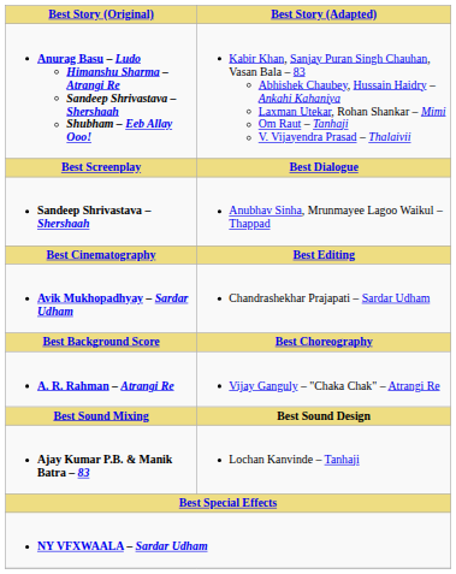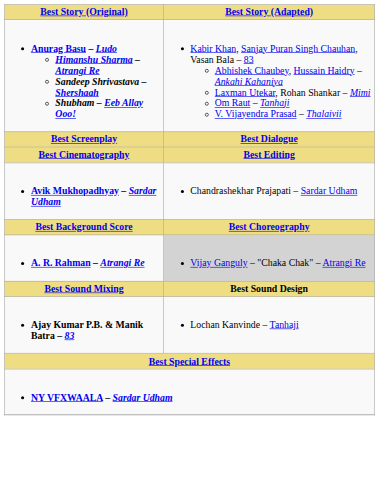- row: Sandeep Shrivastava – Shershaah | Anubhav Sinha, Mrunmayee Lagoo Waikul – Thappad
A. R. Rahman – Atrangi Re | Best Story (Adapted): no background -> lightgrey background
